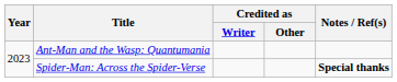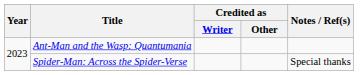Spider-Man: Across the Spider-Verse | Notes / Ref(s): bold -> normal
